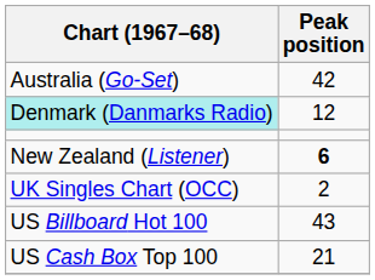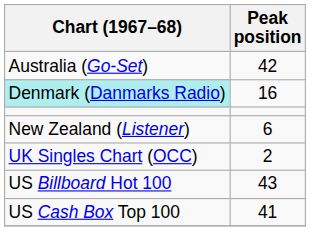row 3 | Peak position: 12 -> 16
row 5 | Peak position: bold -> normal
row 8 | Peak position: 21 -> 41
